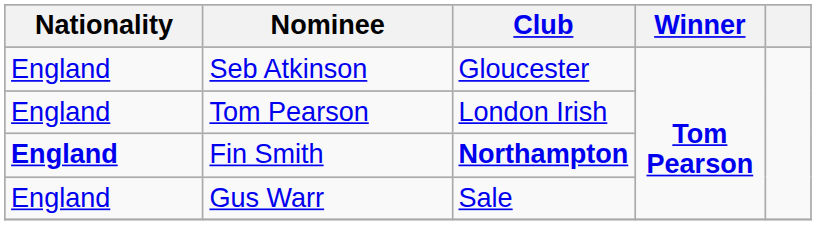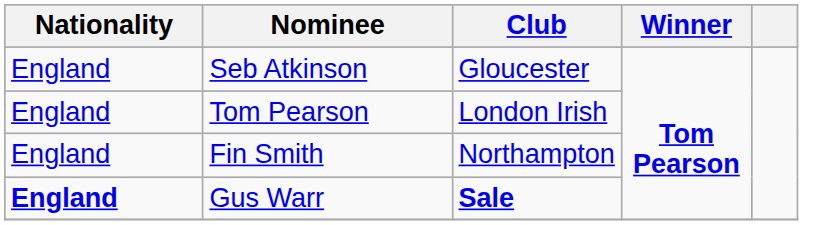Fin Smith | Nationality: bold -> normal
Fin Smith | Club: bold -> normal
Gus Warr | Nationality: normal -> bold
Gus Warr | Club: normal -> bold
